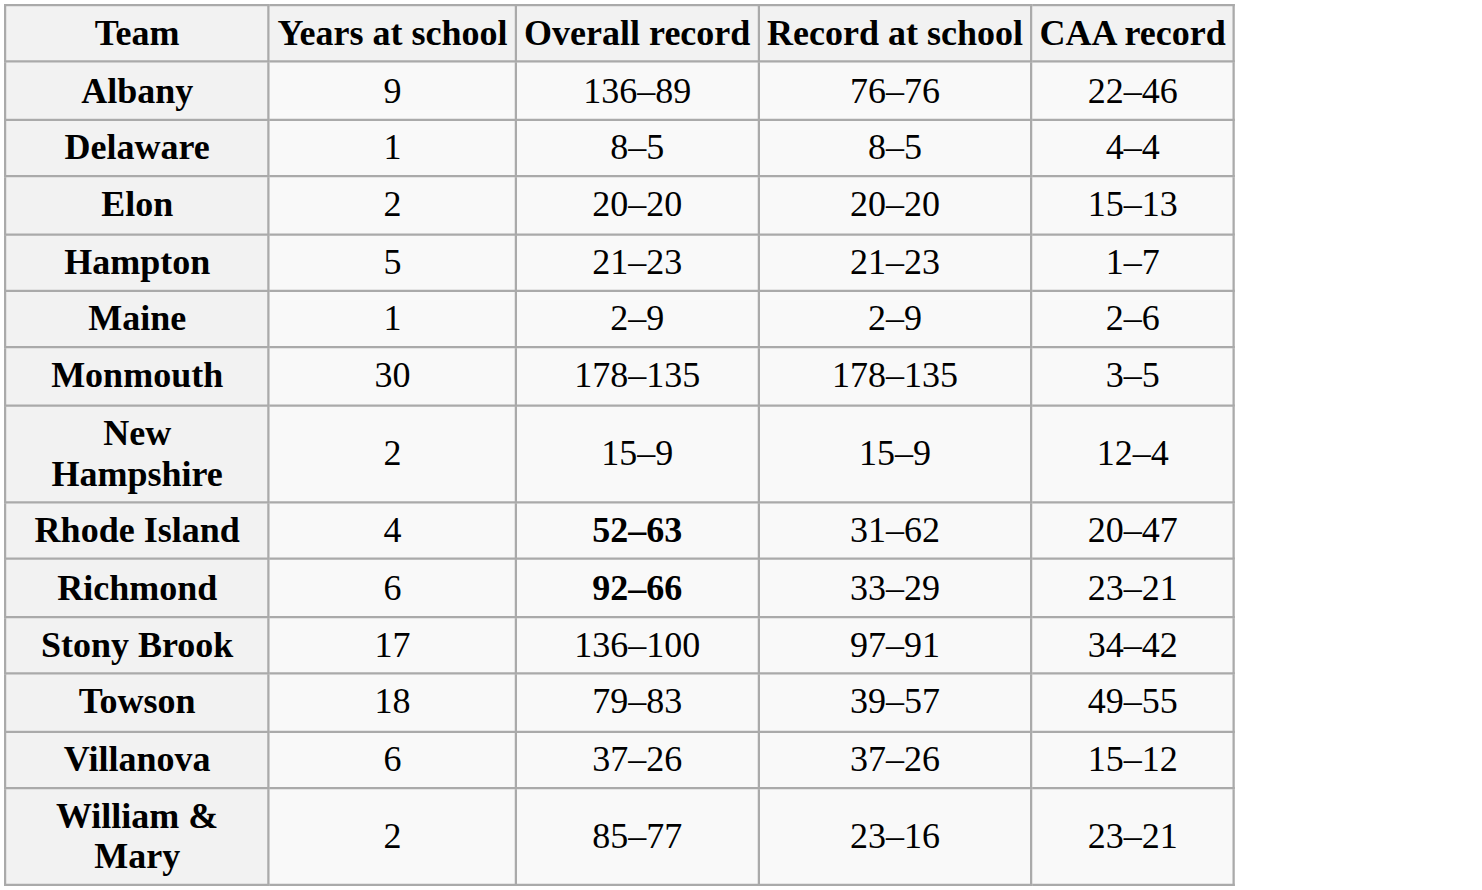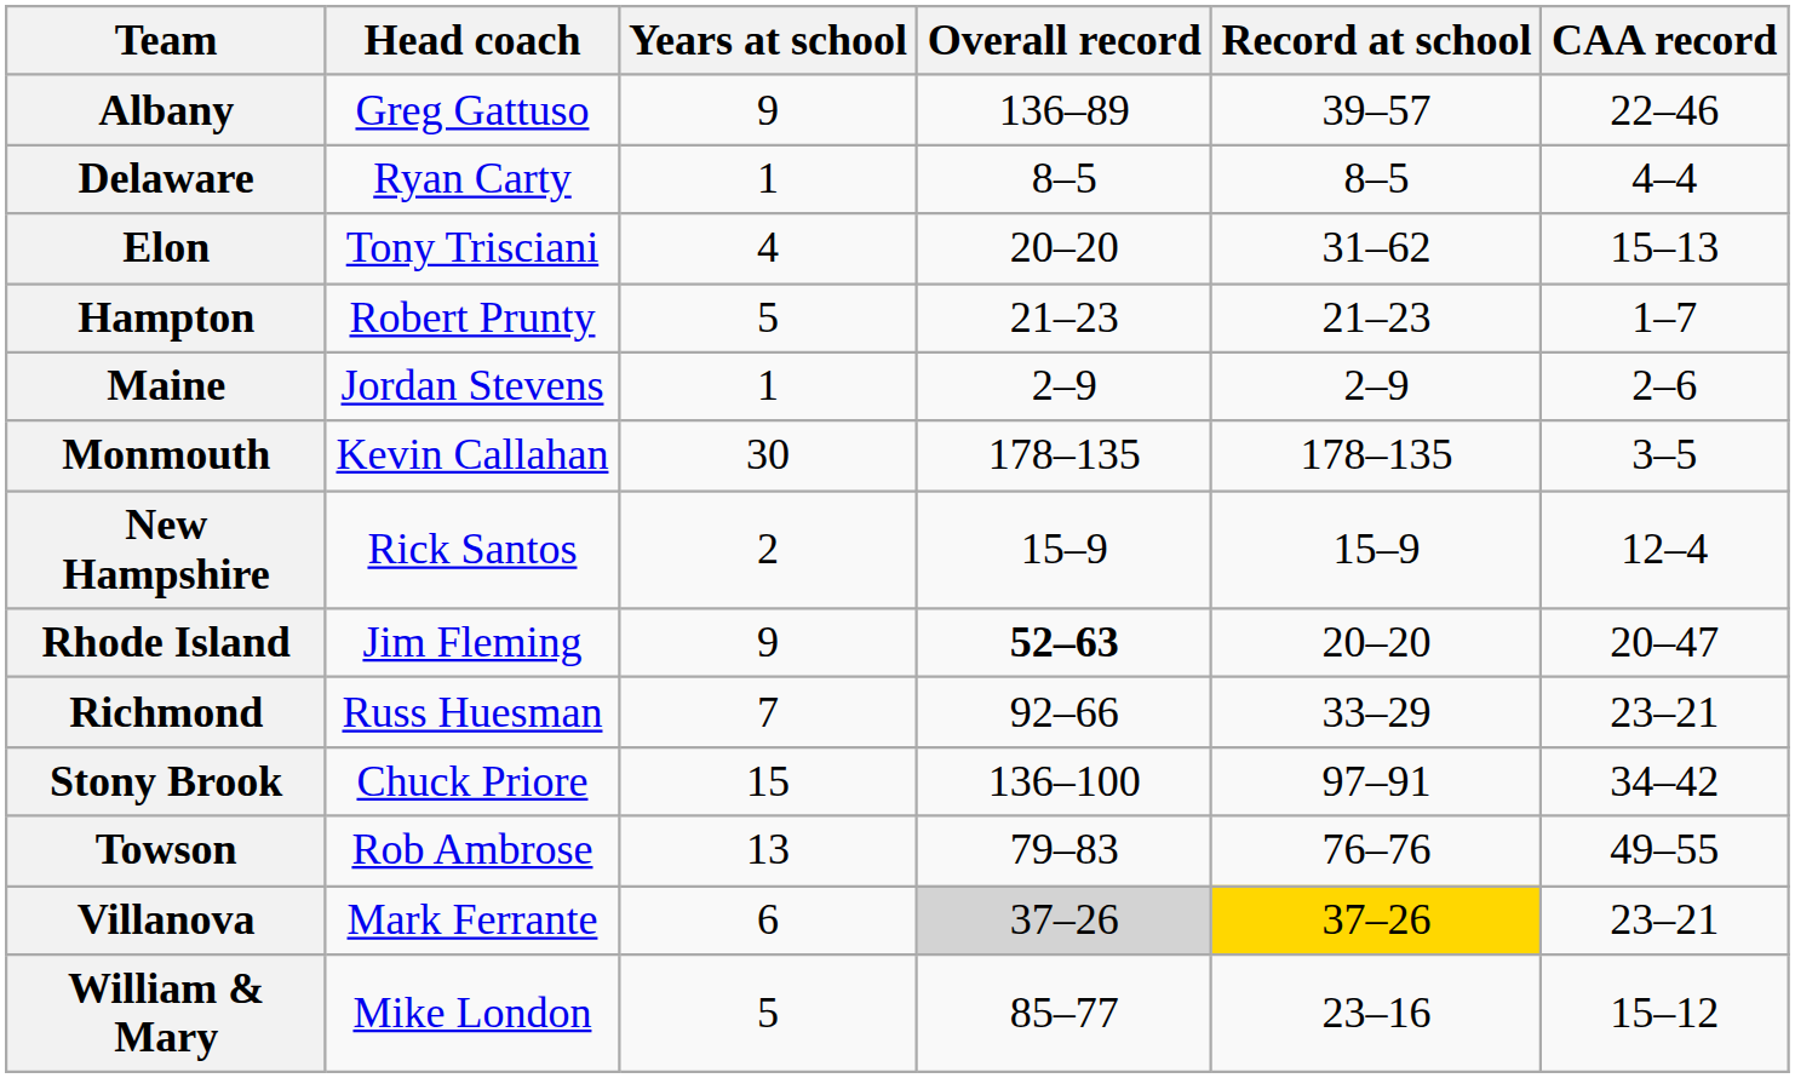+ column: Head coach | Greg Gattuso | Ryan Carty | Tony Trisciani | Robert Prunty | Jordan Stevens | Kevin Callahan | Rick Santos | Jim Fleming | Russ Huesman | Chuck Priore | Rob Ambrose | Mark Ferrante | Mike London
Albany | Record at school: 76–76 -> 39–57
Elon | Years at school: 2 -> 4
Elon | Record at school: 20–20 -> 31–62
Rhode Island | Years at school: 4 -> 9
Rhode Island | Record at school: 31–62 -> 20–20
Richmond | Years at school: 6 -> 7
Richmond | Overall record: bold -> normal
Stony Brook | Years at school: 17 -> 15
Towson | Years at school: 18 -> 13
Towson | Record at school: 39–57 -> 76–76
Villanova | Overall record: no background -> lightgrey background
Villanova | Record at school: no background -> gold background
Villanova | CAA record: 15–12 -> 23–21
William & Mary | Years at school: 2 -> 5
William & Mary | CAA record: 23–21 -> 15–12
